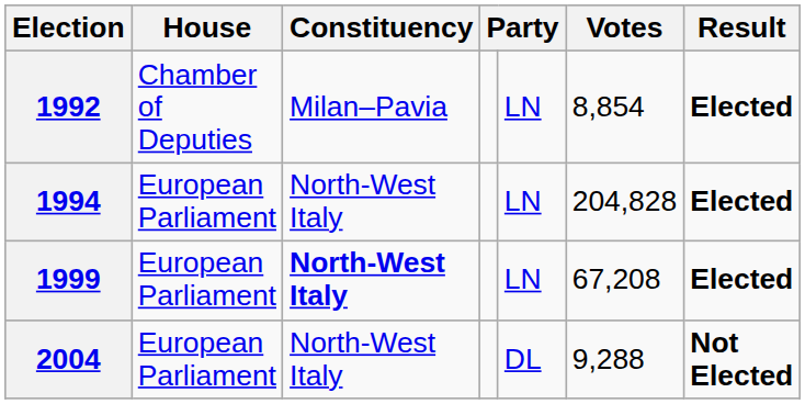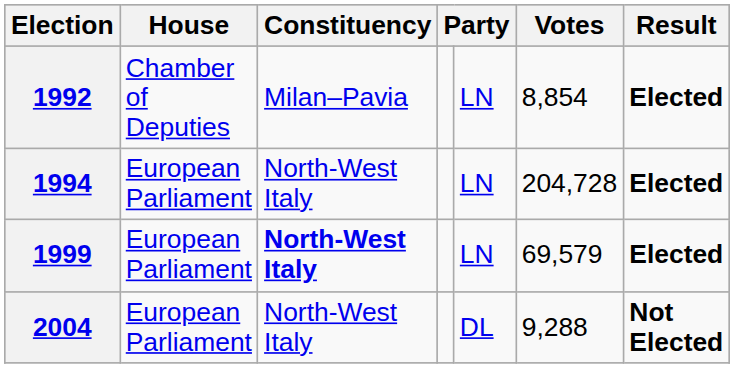1994 | Votes: 204,828 -> 204,728
1999 | Votes: 67,208 -> 69,579
